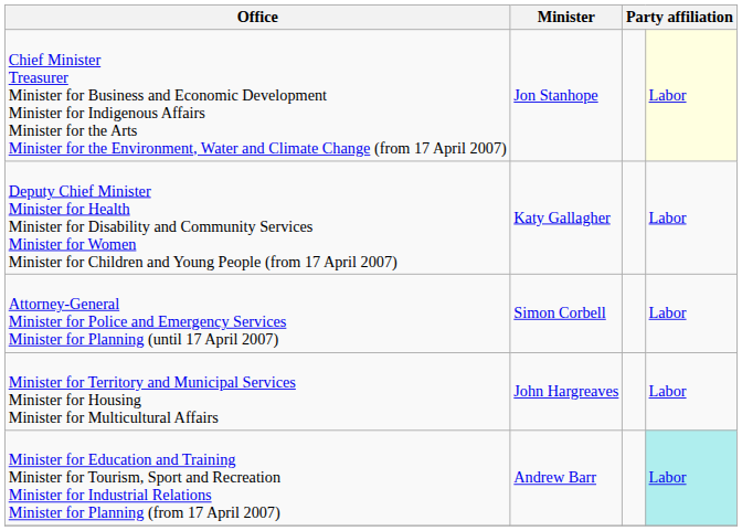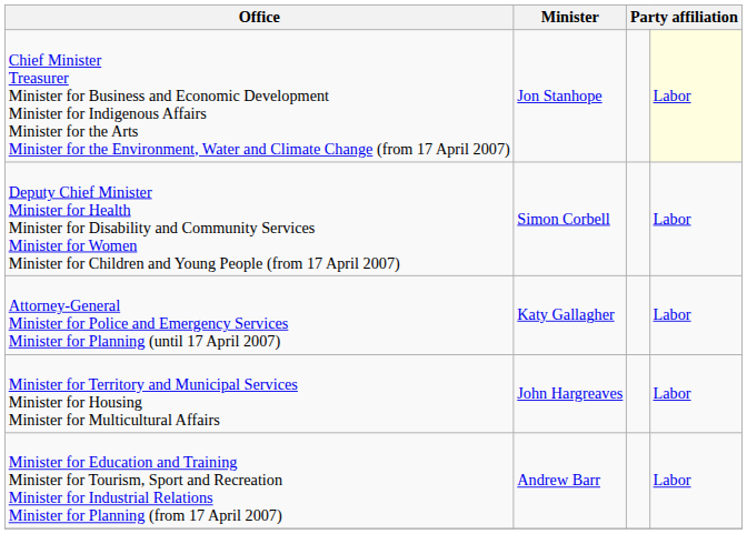row 3 | Minister: Katy Gallagher -> Simon Corbell
row 4 | Minister: Simon Corbell -> Katy Gallagher
row 6 | column 4: paleturquoise background -> no background
